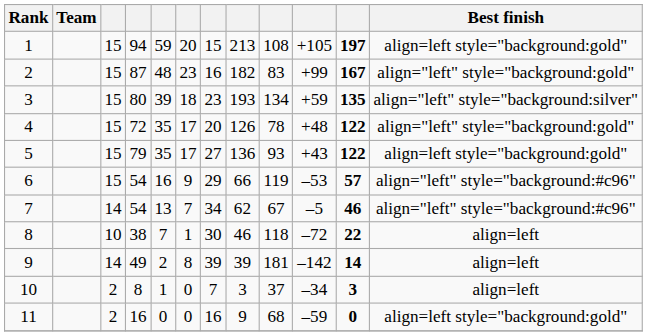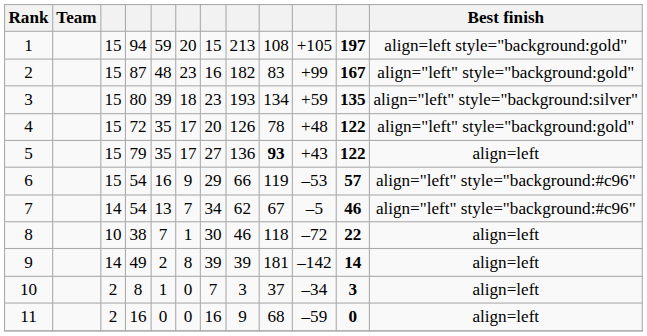5 | column 9: normal -> bold
5 | Best finish: align=left style="background:gold" -> align=left
11 | Best finish: align=left style="background:gold" -> align=left
